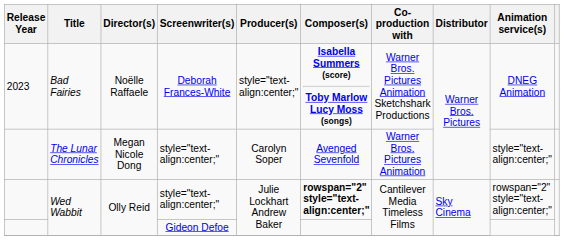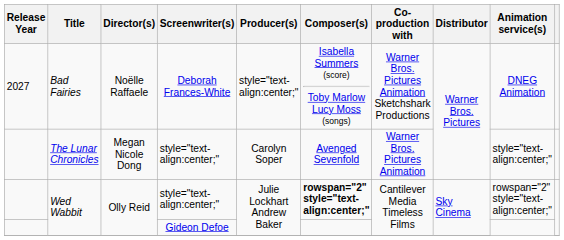Bad Fairies | Release Year: 2023 -> 2027
Bad Fairies | Composer(s): bold -> normal
